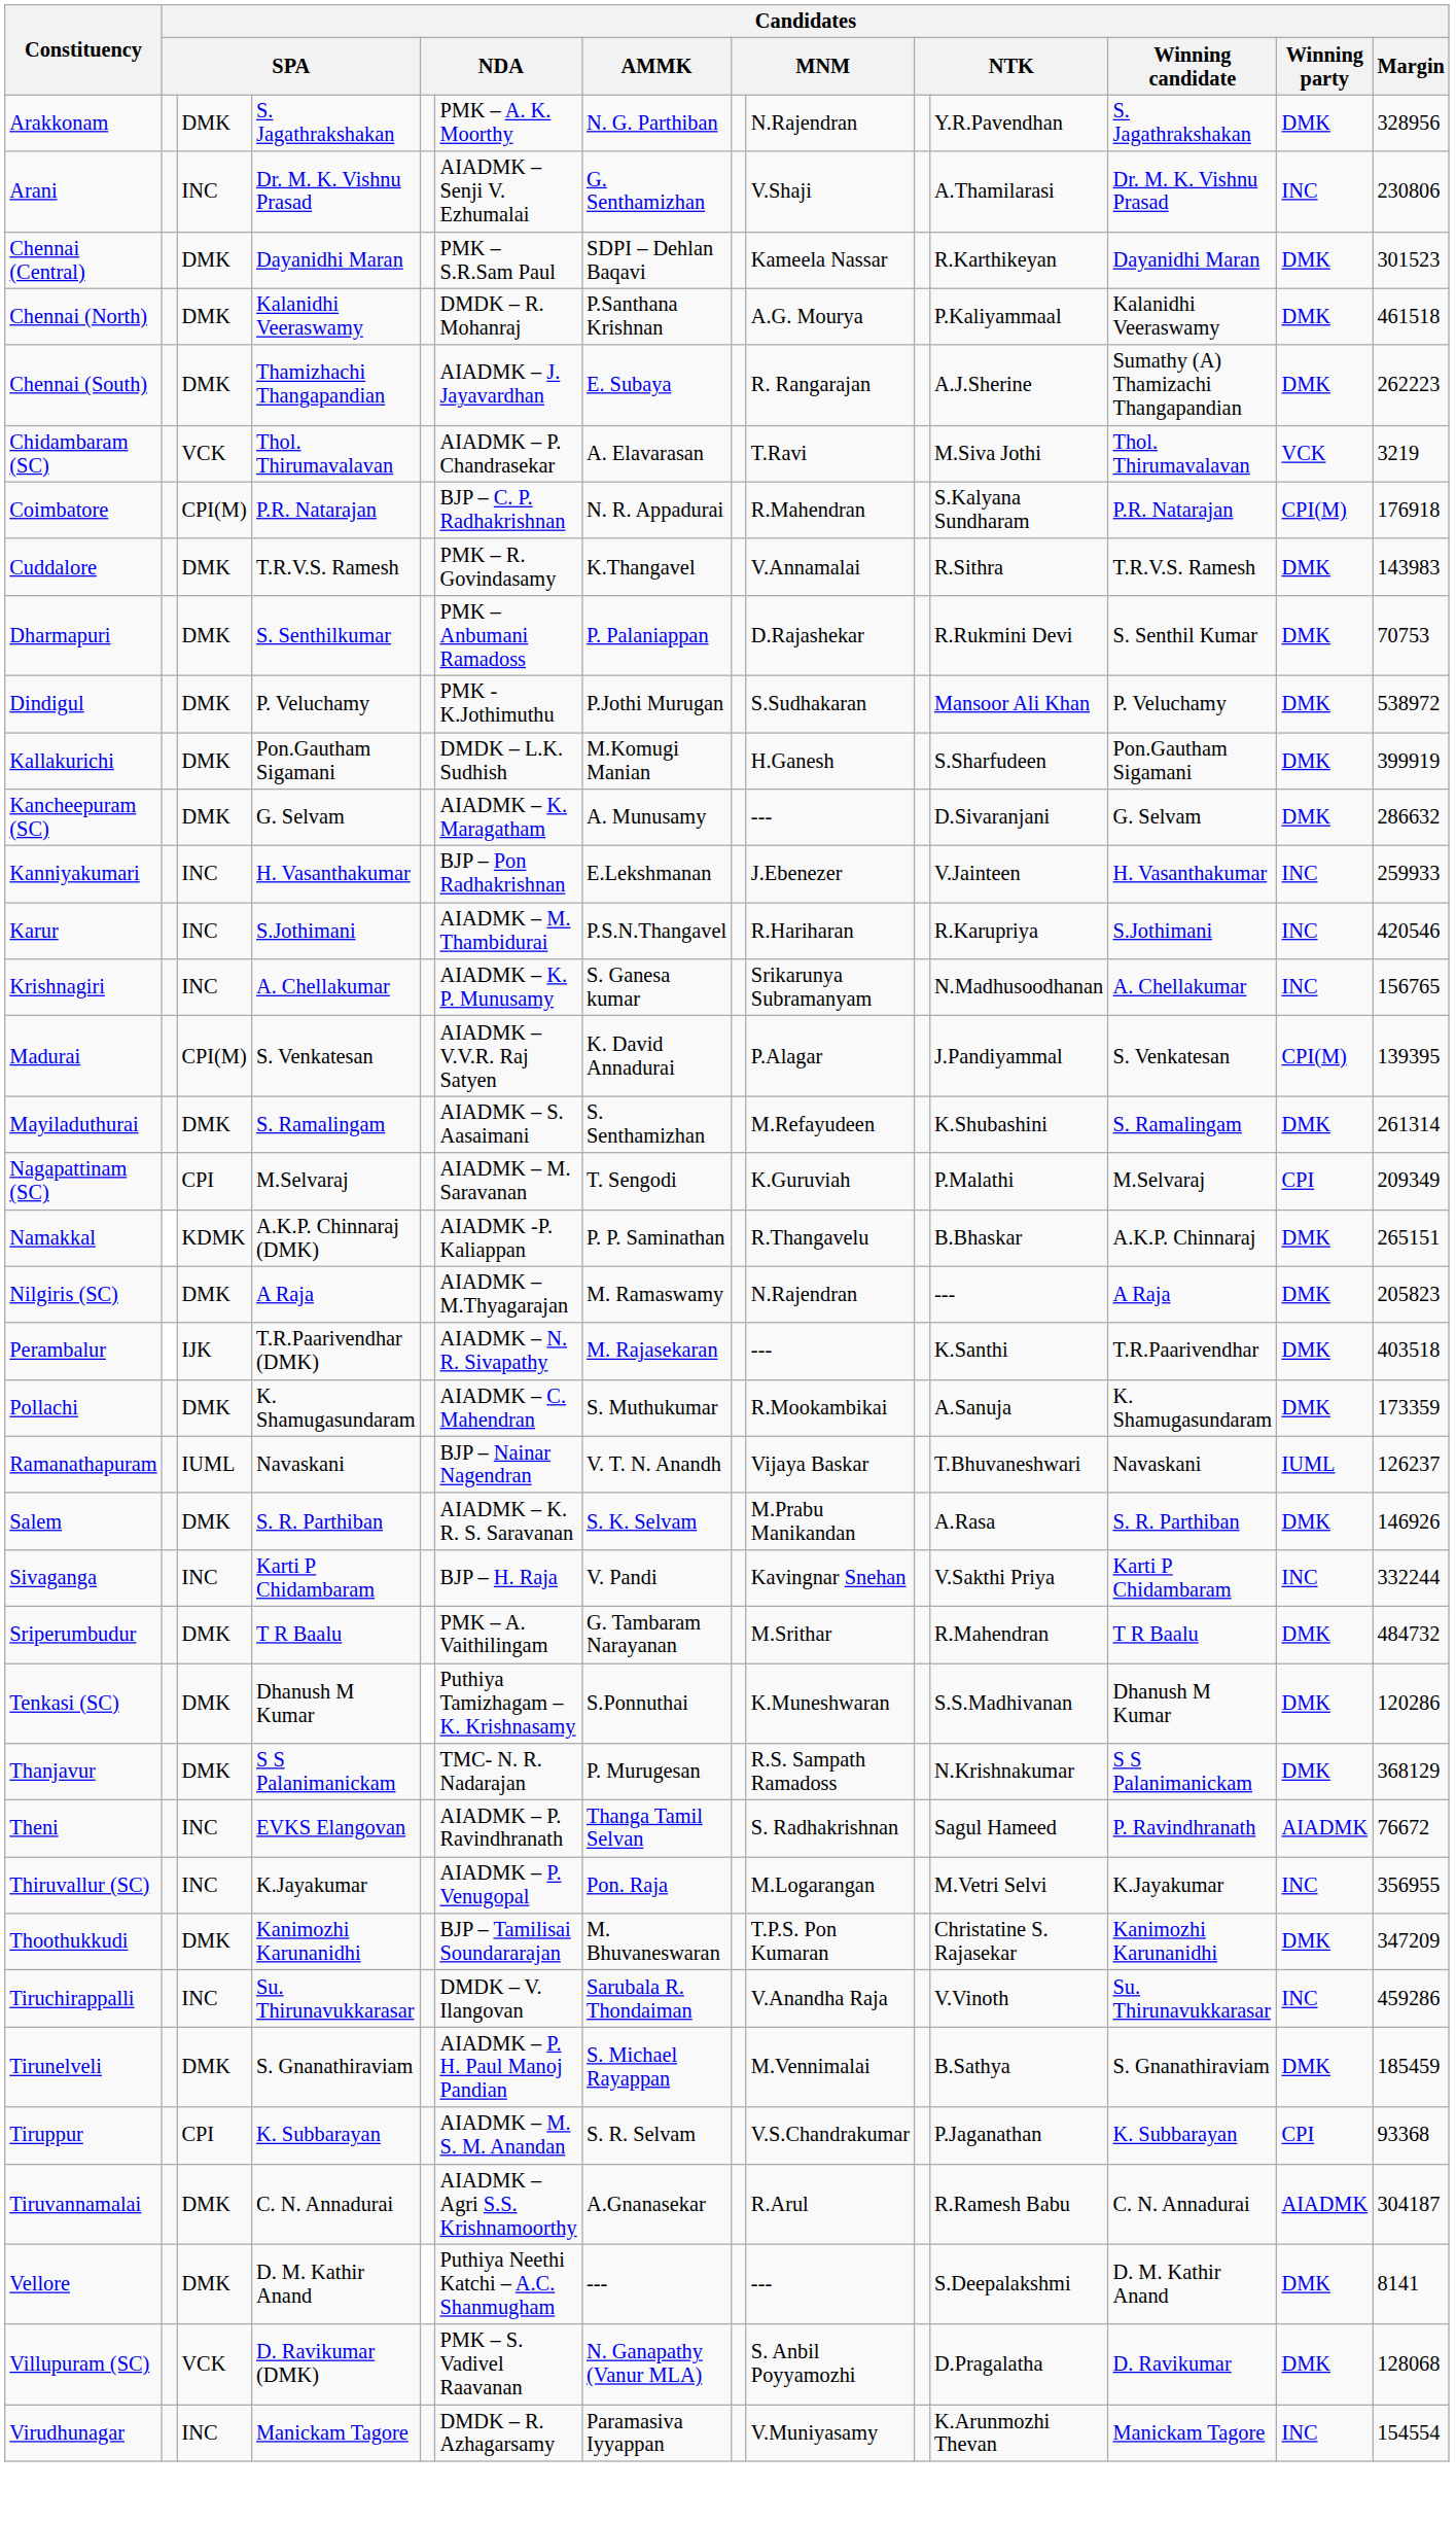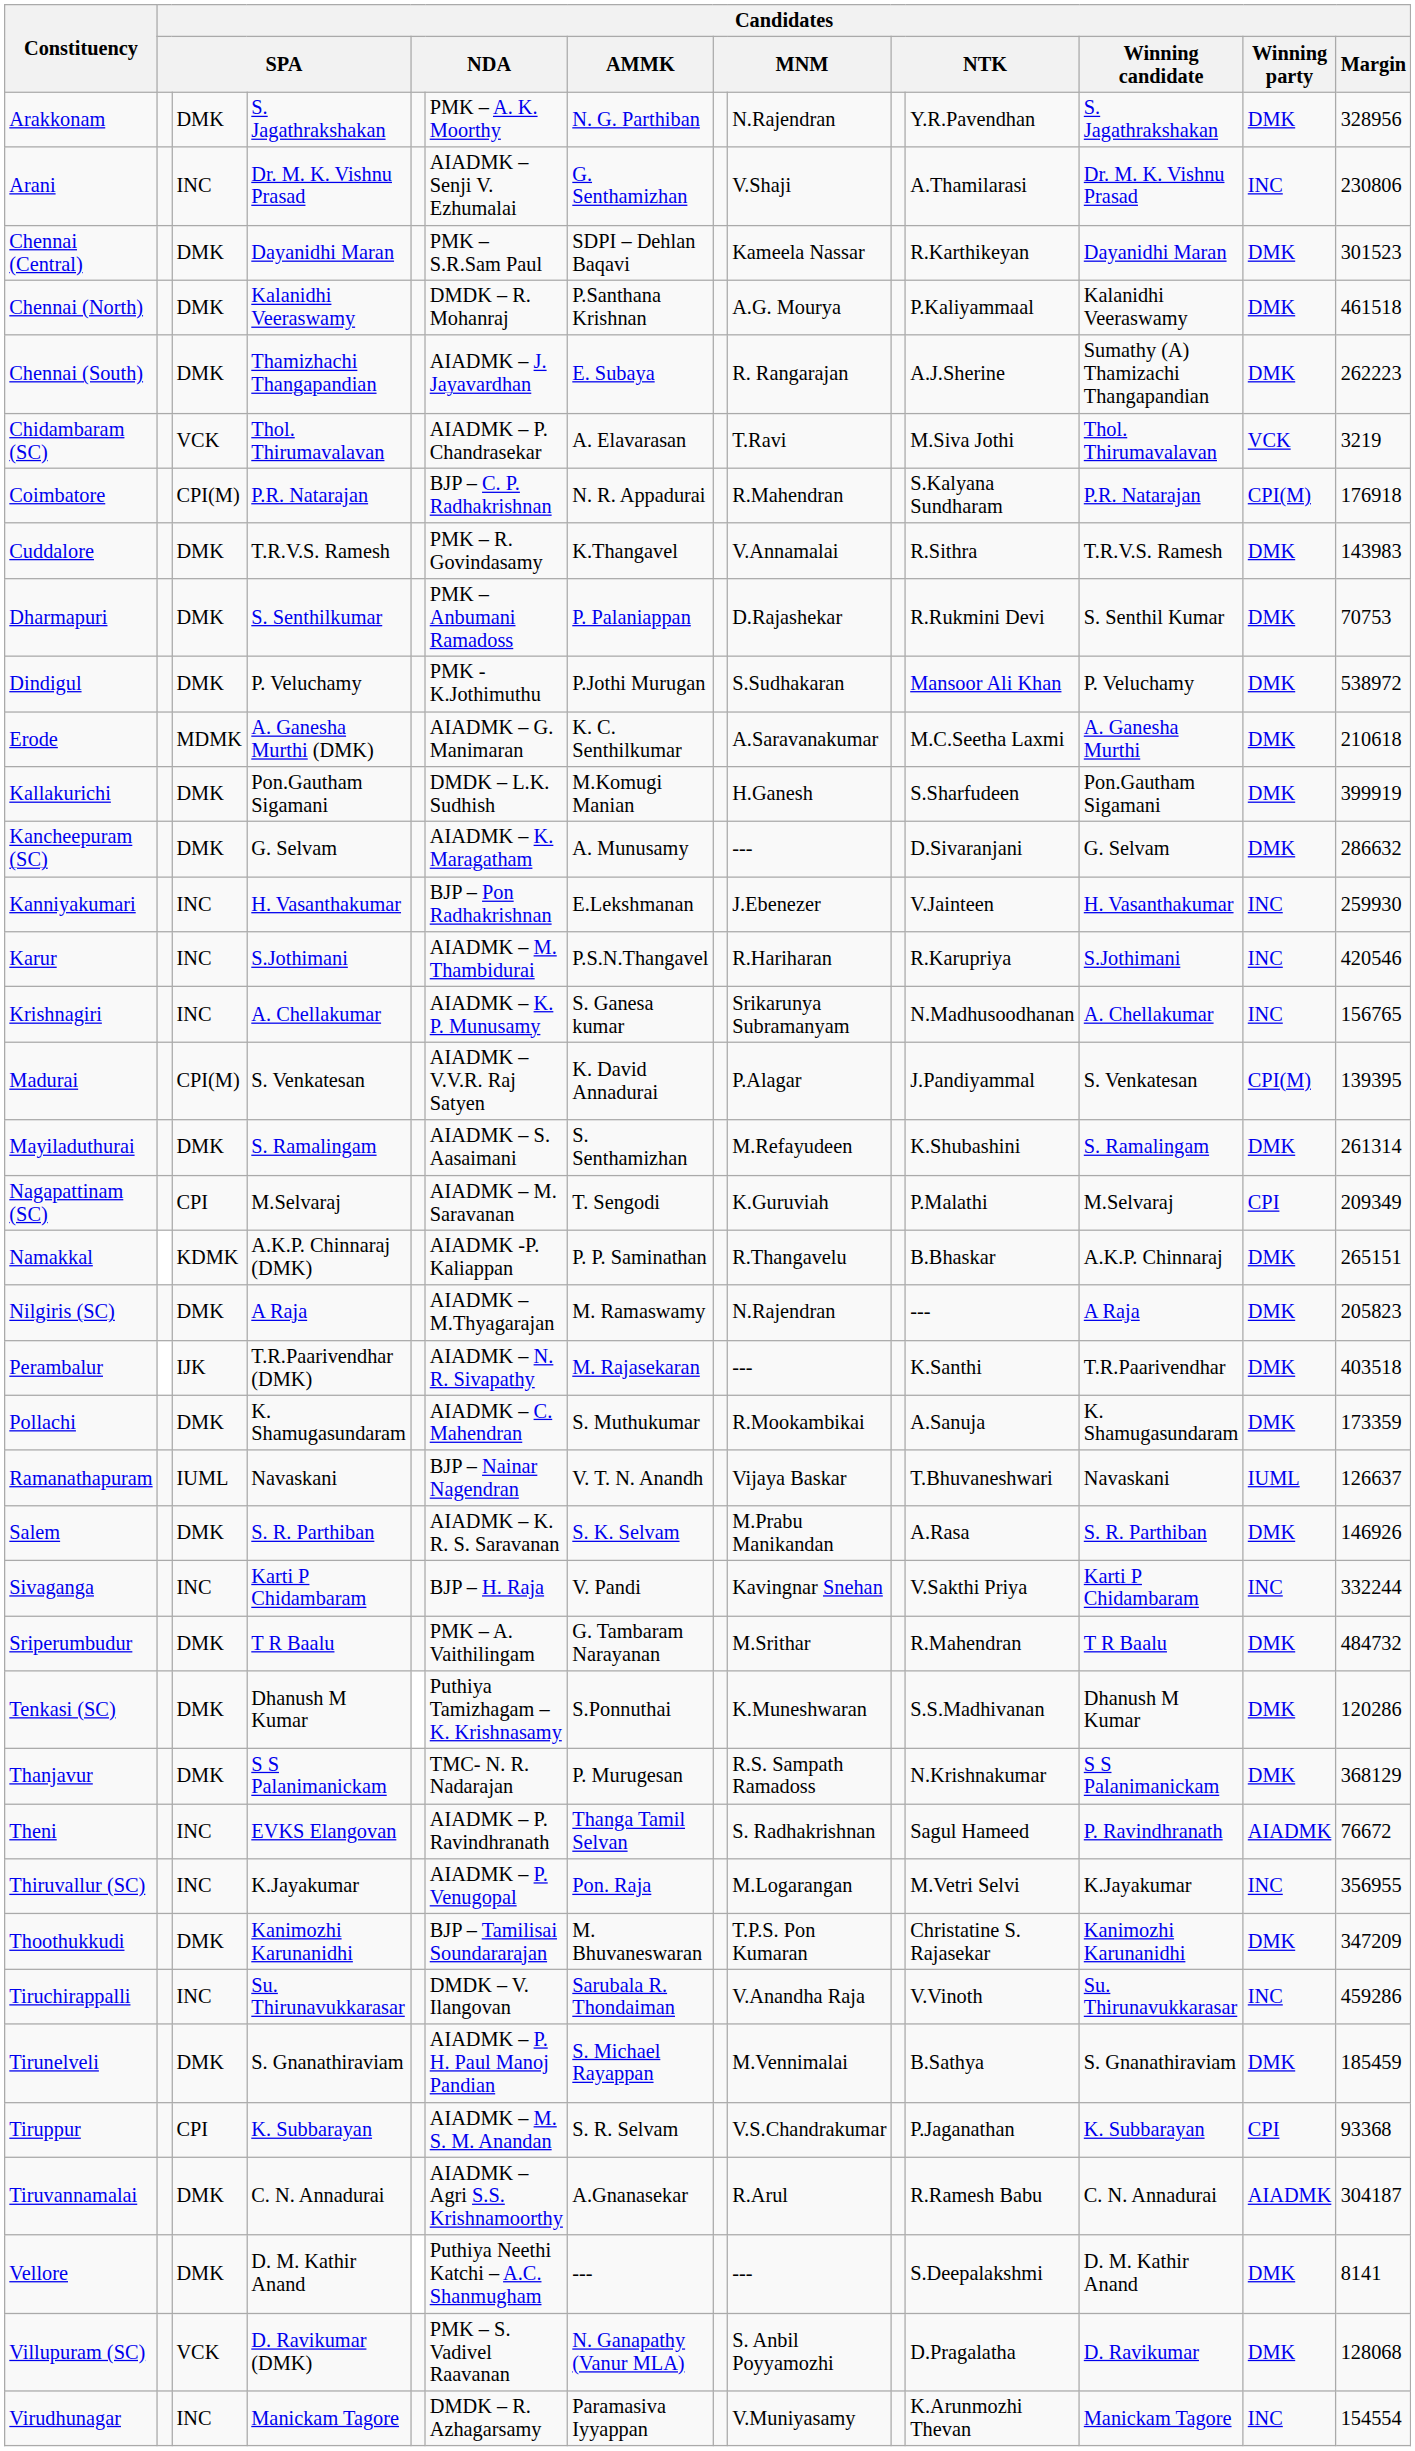+ row: Erode | MDMK | A. Ganesha Murthi (DMK) | AIADMK – G. Manimaran | K. C. Senthilkumar | A.Saravanakumar | M.C.Seetha Laxmi | A. Ganesha Murthi | DMK | 210618
Kanniyakumari | Candidates / Margin: 259933 -> 259930
Ramanathapuram | Candidates / Margin: 126237 -> 126637
